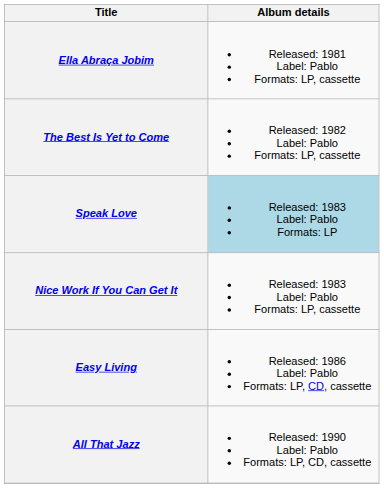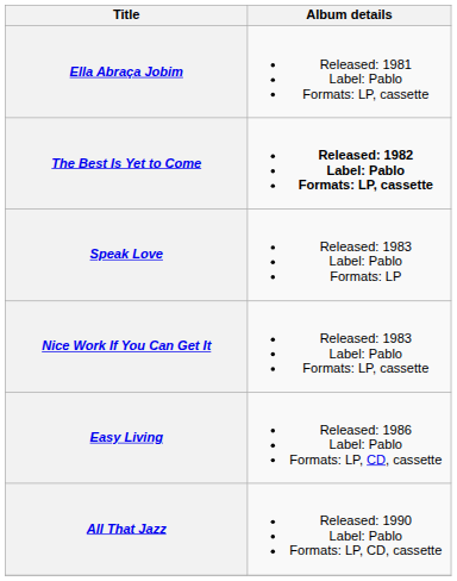The Best Is Yet to Come | Album details: normal -> bold
Speak Love | Album details: lightblue background -> no background
